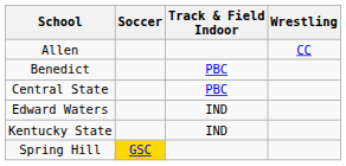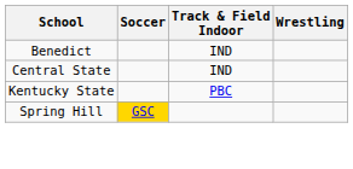- row: Allen | CC
Benedict | Track & Field Indoor: PBC -> IND
Central State | Track & Field Indoor: PBC -> IND
- row: Edward Waters | IND
Kentucky State | Track & Field Indoor: IND -> PBC
